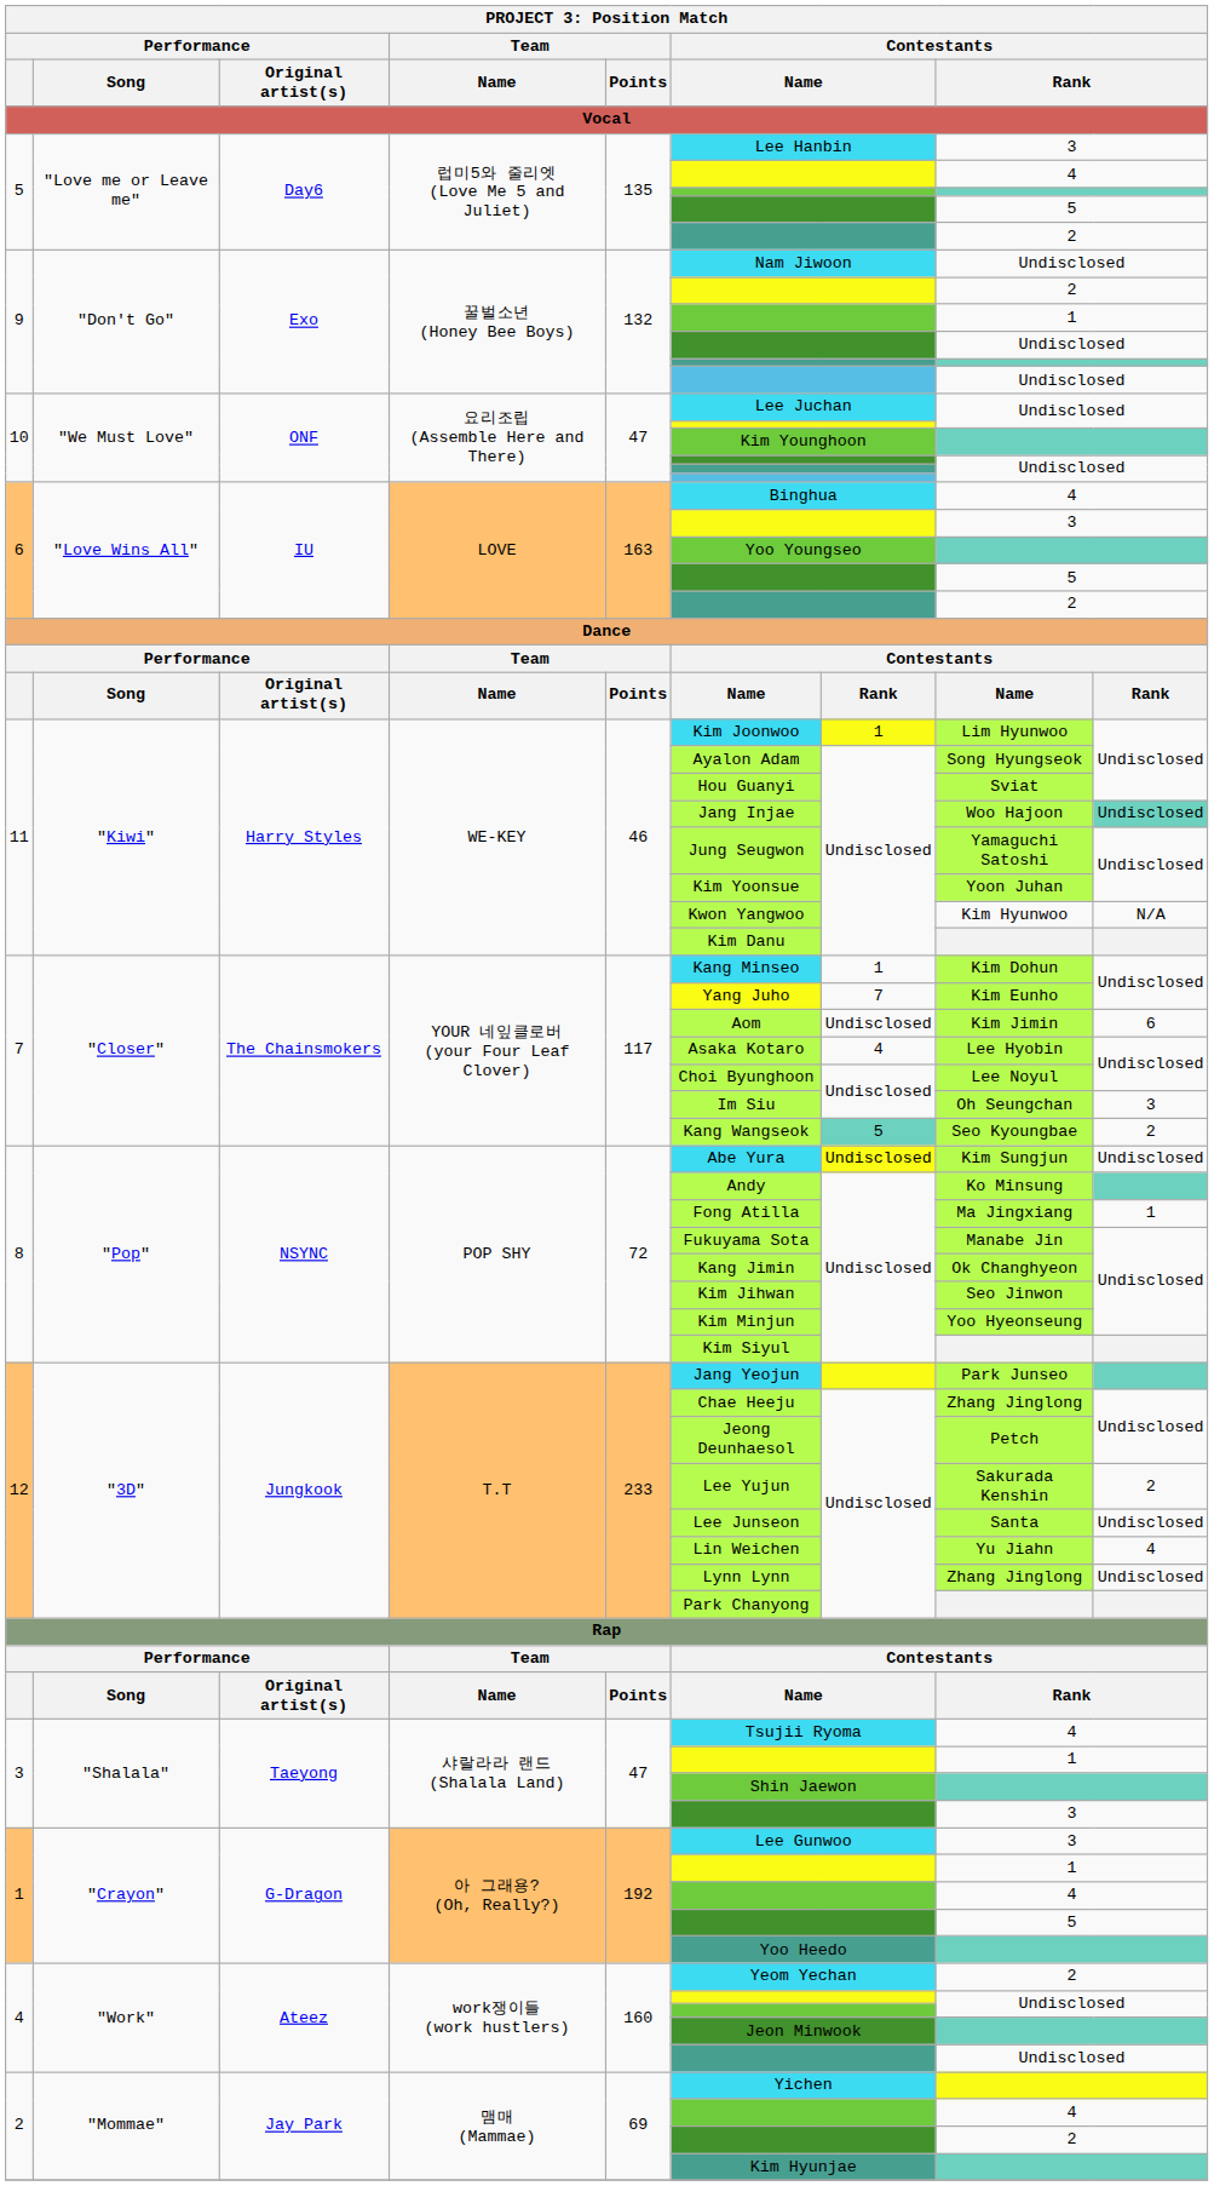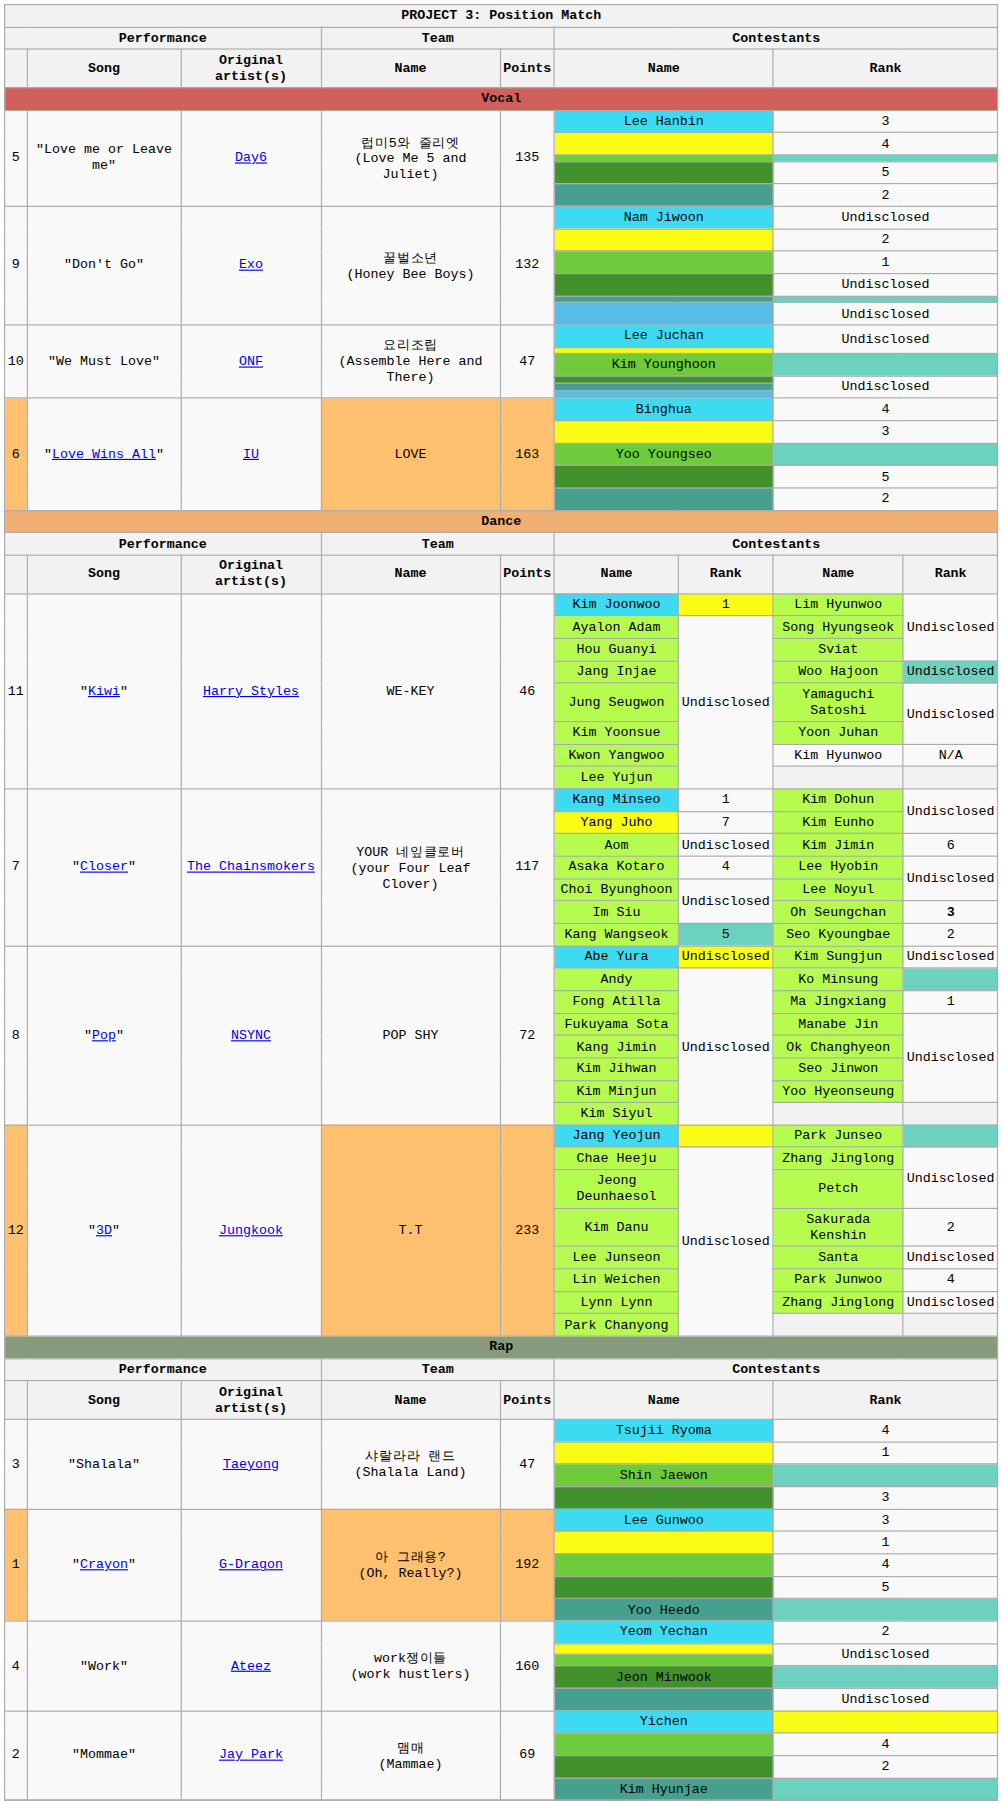row 37 | column 6: Kim Danu -> Lee Yujun
row 43 | column 9: normal -> bold
row 56 | column 6: Lee Yujun -> Kim Danu
row 58 | column 8: Yu Jiahn -> Park Junwoo
